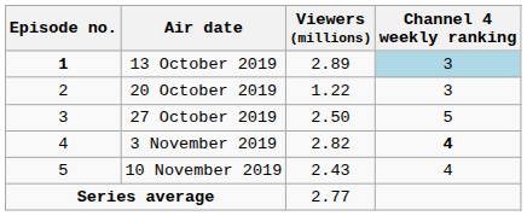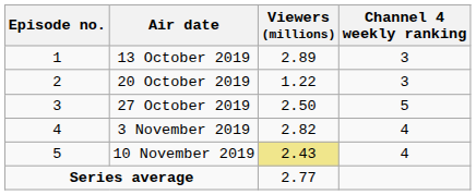13 October 2019 | Episode no.: bold -> normal
13 October 2019 | Channel 4 weekly ranking: lightblue background -> no background
3 November 2019 | Channel 4 weekly ranking: bold -> normal
10 November 2019 | Viewers (millions): no background -> khaki background
